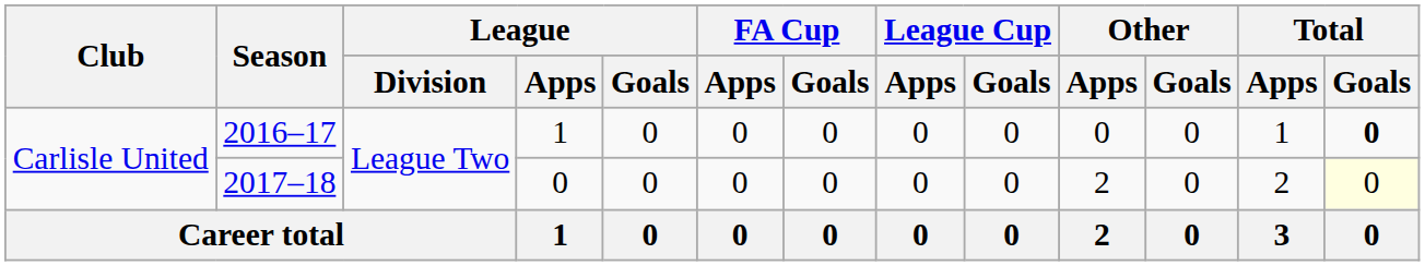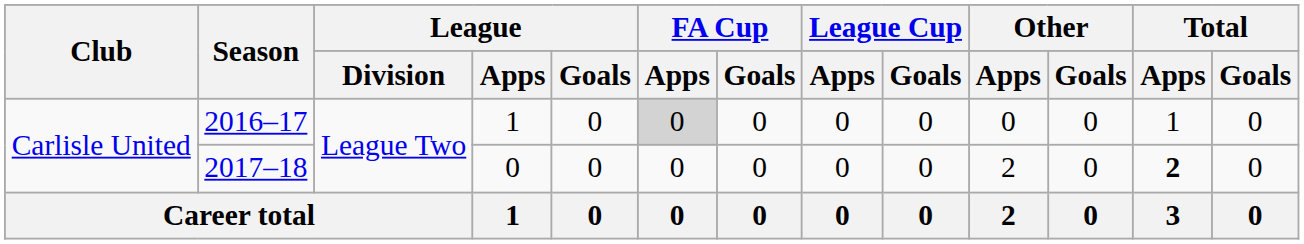2016–17 | FA Cup / Apps: no background -> lightgrey background
2016–17 | Total / Goals: bold -> normal
2017–18 | Total / Apps: normal -> bold
2017–18 | Total / Goals: lightyellow background -> no background
